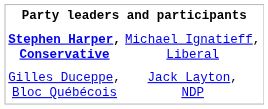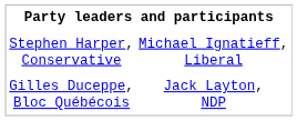row 2 | column 1: bold -> normal
